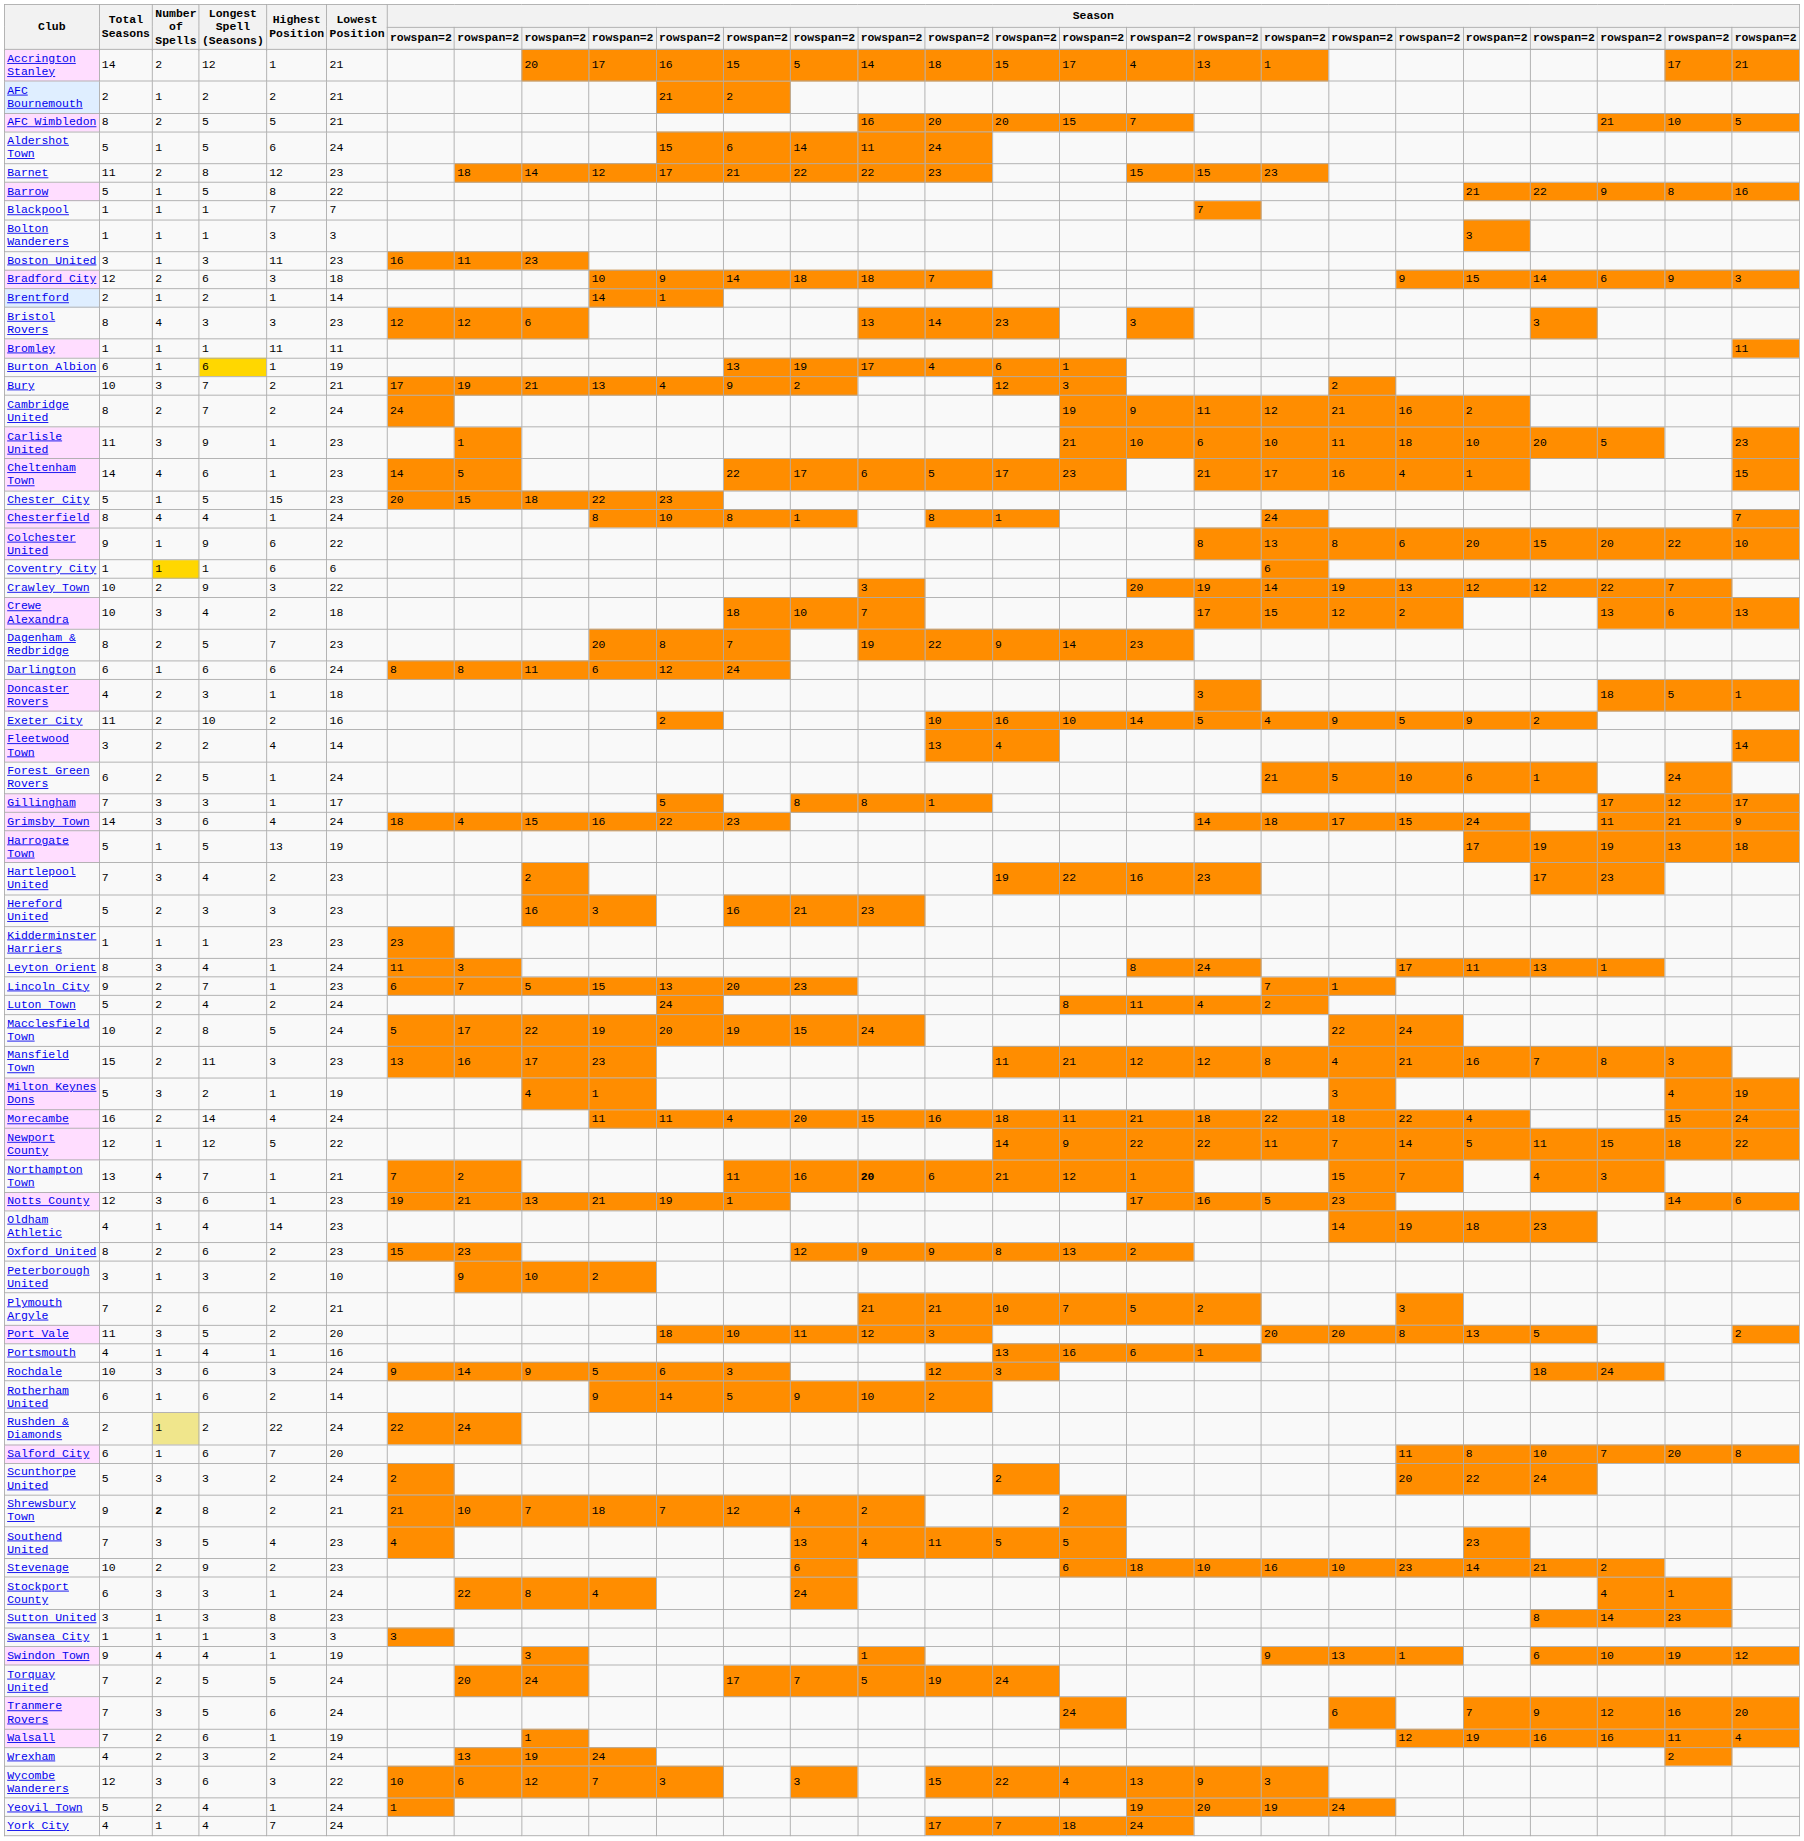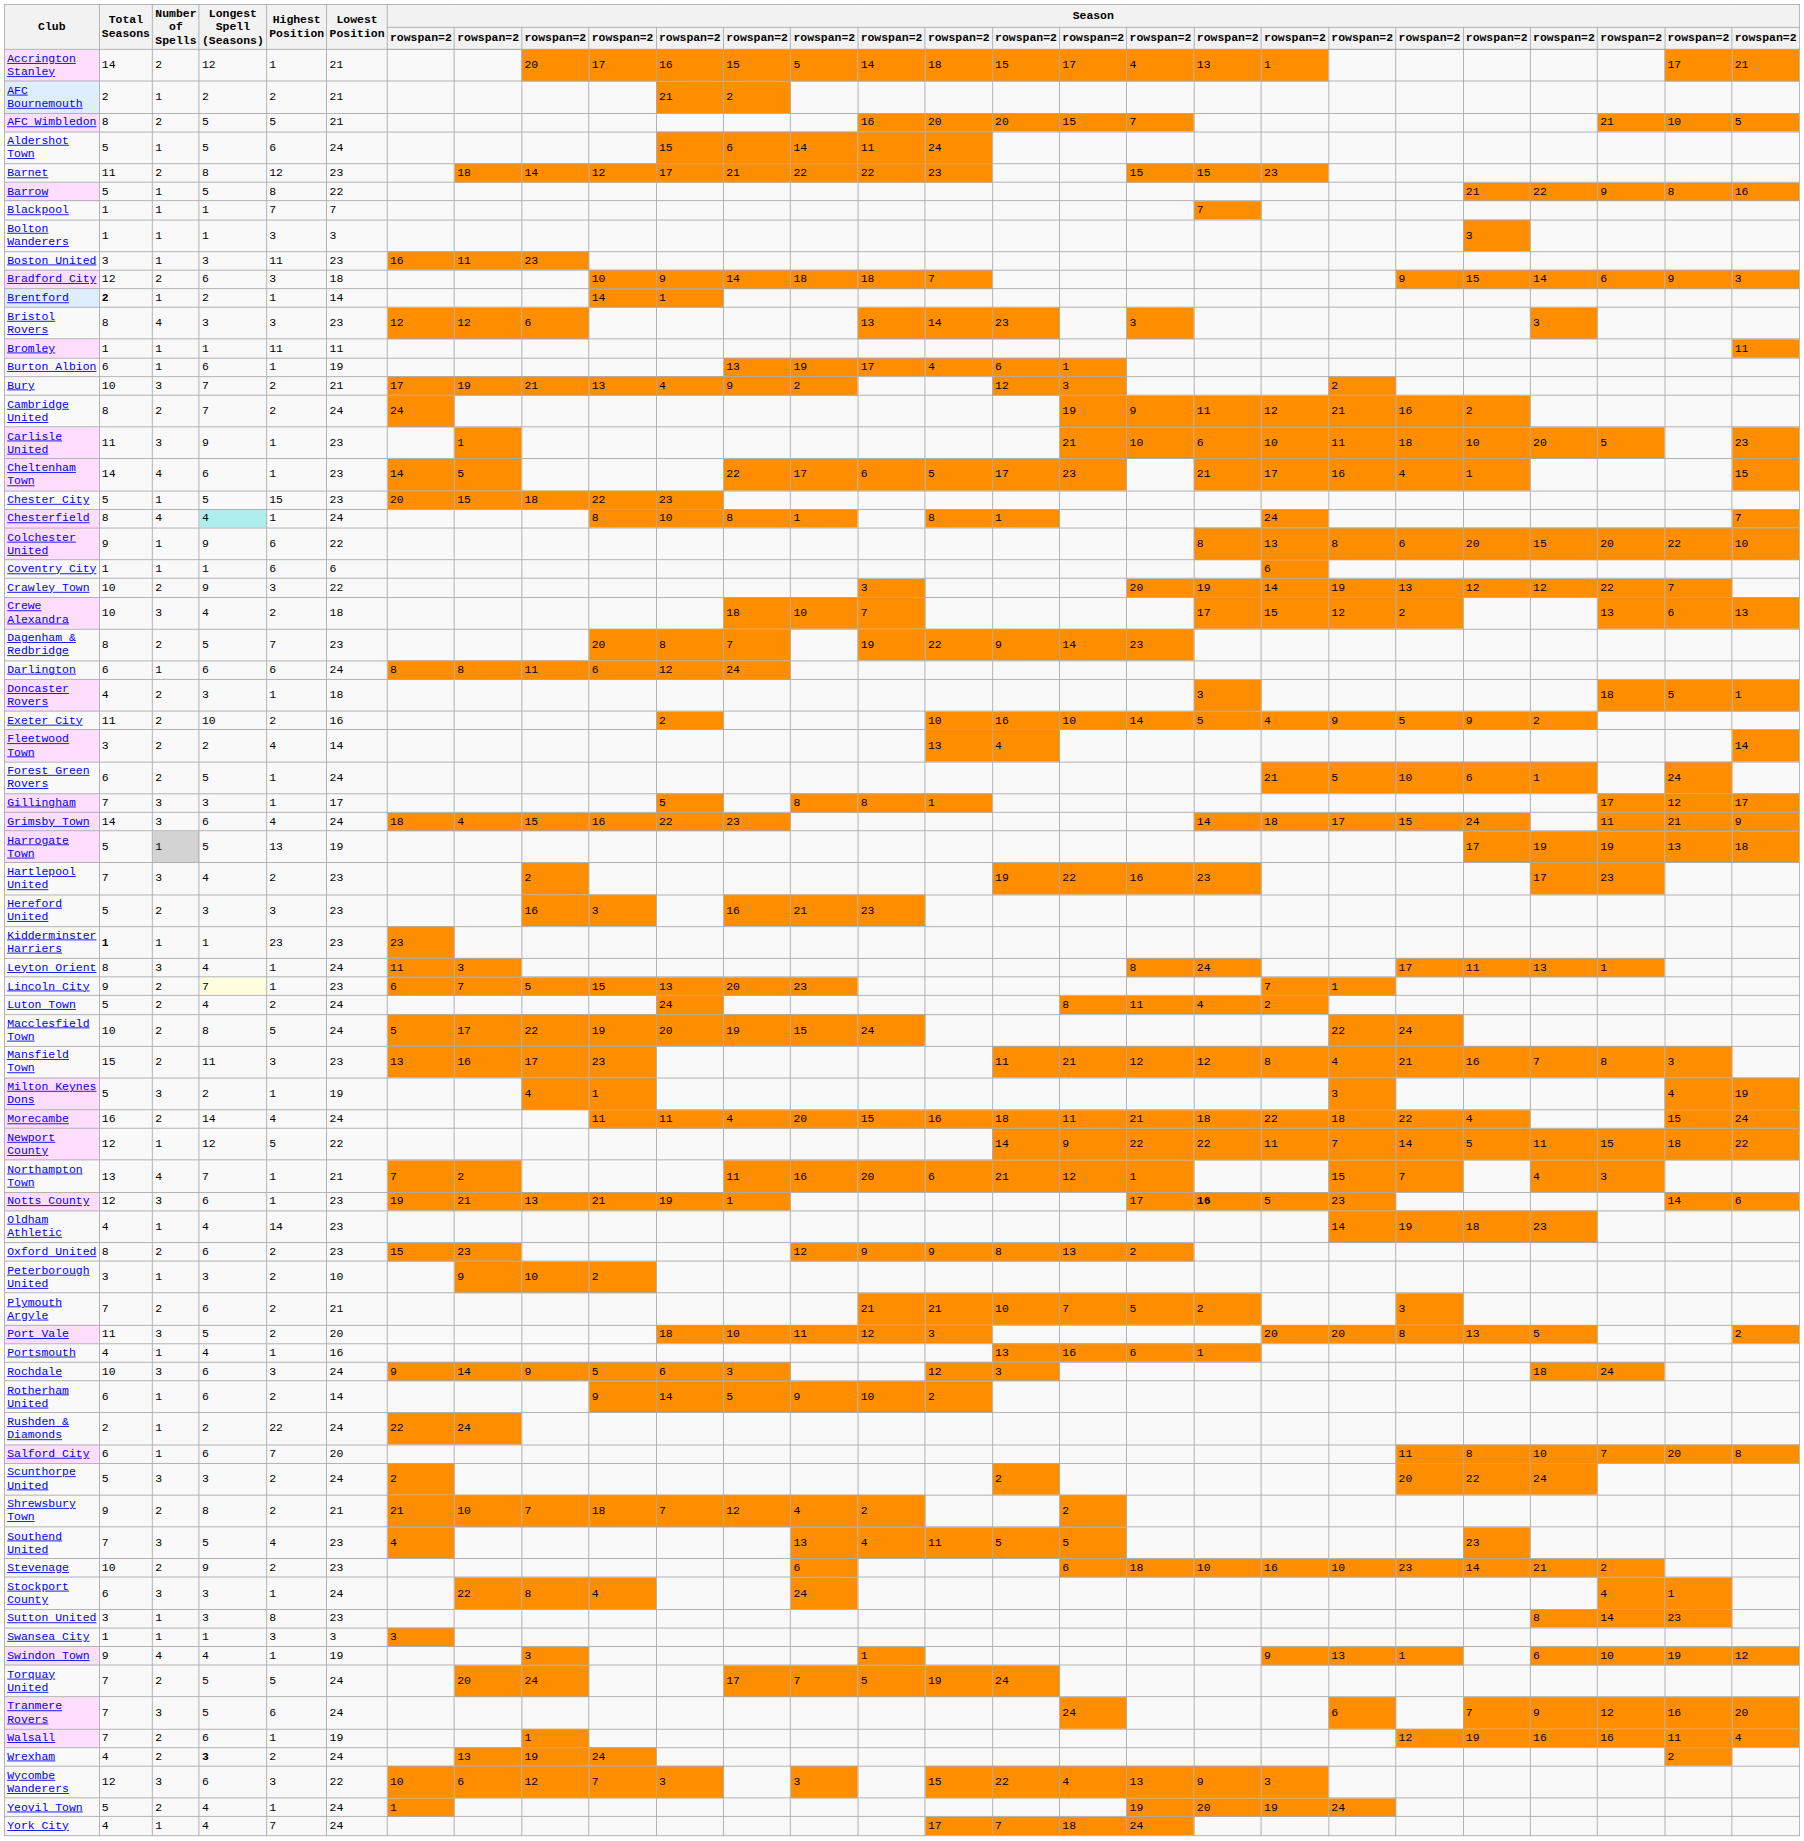Brentford | Total Seasons: normal -> bold
Burton Albion | Longest Spell (Seasons): gold background -> no background
Chesterfield | Longest Spell (Seasons): no background -> paleturquoise background
Coventry City | Number of Spells: gold background -> no background
Harrogate Town | Number of Spells: no background -> lightgrey background
Kidderminster Harriers | Total Seasons: normal -> bold
Lincoln City | Longest Spell (Seasons): no background -> lightyellow background
Northampton Town | column 14: bold -> normal
Notts County | column 19: normal -> bold
Rushden & Diamonds | Number of Spells: khaki background -> no background
Shrewsbury Town | Number of Spells: bold -> normal
Wrexham | Longest Spell (Seasons): normal -> bold
